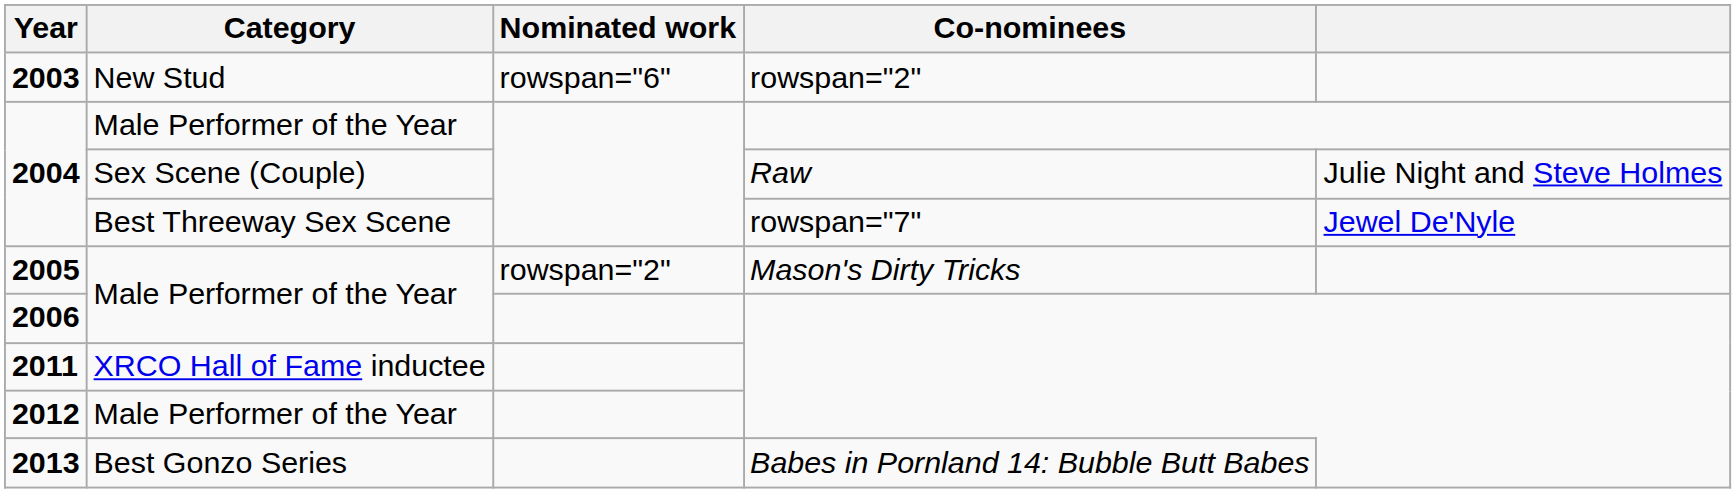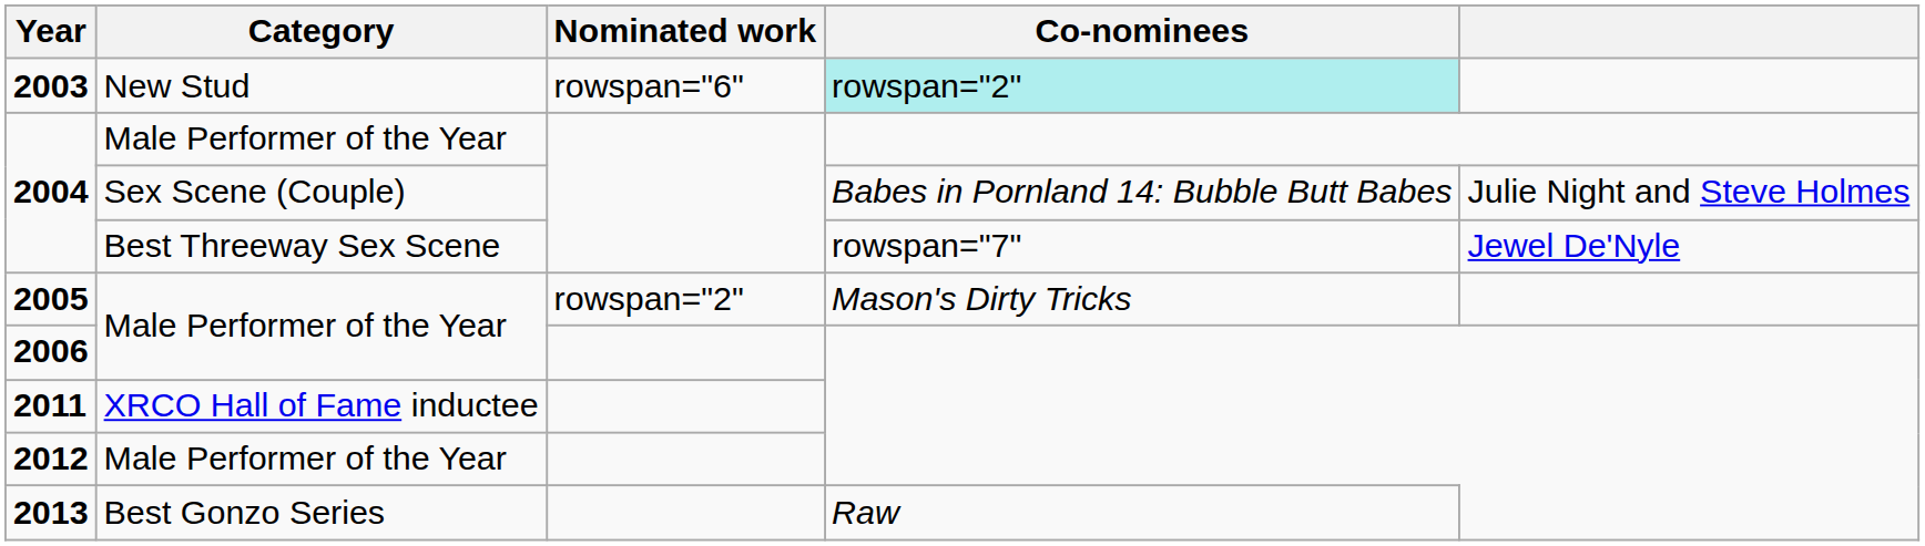2003 | Co-nominees: no background -> paleturquoise background
2004 / Sex Scene (Couple) | Co-nominees: Raw -> Babes in Pornland 14: Bubble Butt Babes
2013 / Best Gonzo Series | Co-nominees: Babes in Pornland 14: Bubble Butt Babes -> Raw
